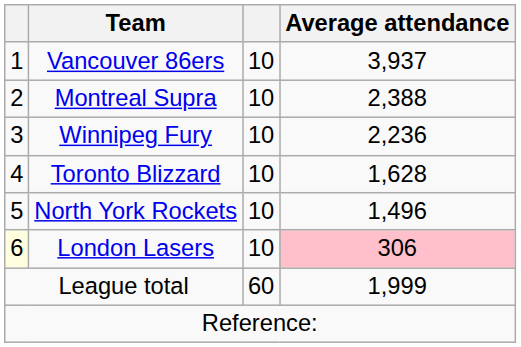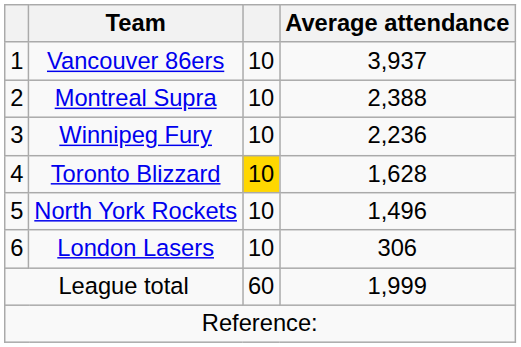Toronto Blizzard | column 3: no background -> gold background
London Lasers | column 1: lightyellow background -> no background
London Lasers | Average attendance: pink background -> no background
